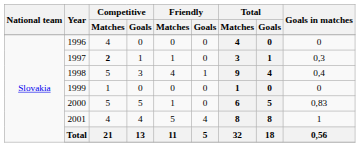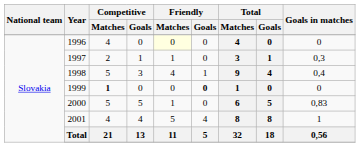1996 | Friendly / Matches: no background -> lightyellow background
1997 | Competitive / Matches: bold -> normal
1999 | Competitive / Matches: normal -> bold
1999 | Friendly / Goals: normal -> bold
